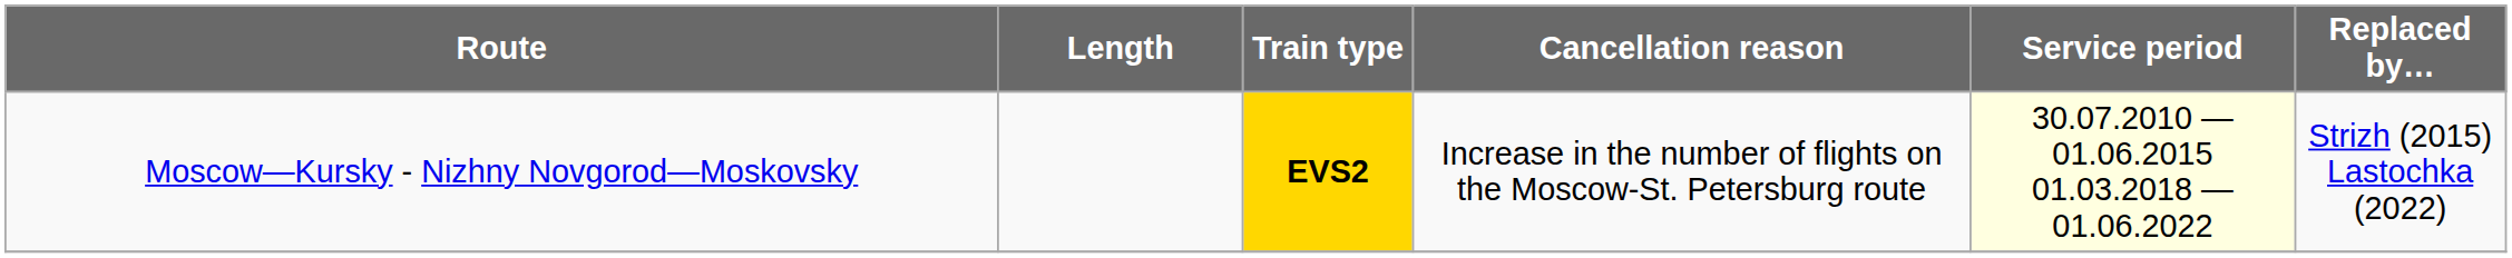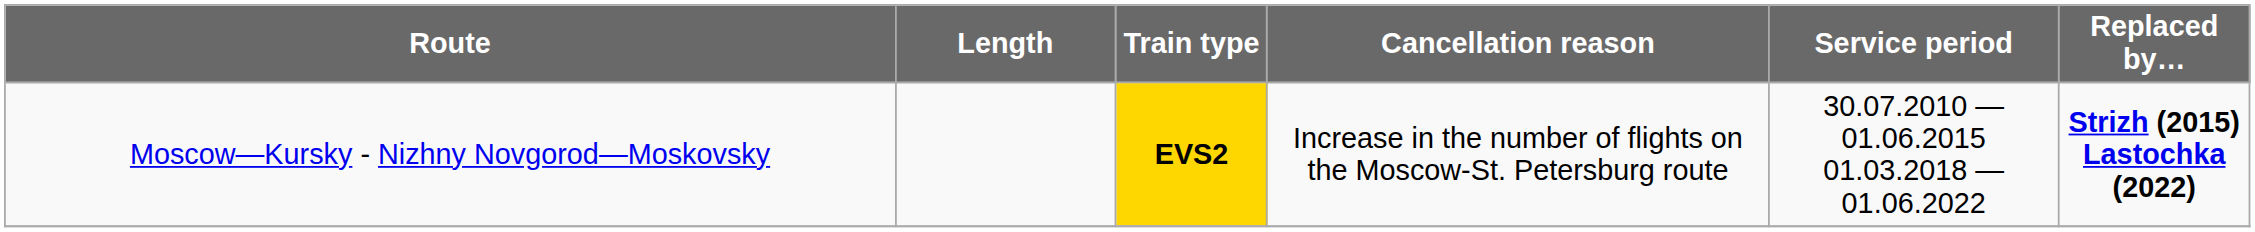Moscow—Kursky - Nizhny Novgorod—Moskovsky | Service period: lightyellow background -> no background
Moscow—Kursky - Nizhny Novgorod—Moskovsky | Replaced by…: normal -> bold
